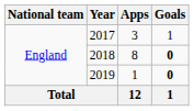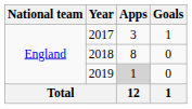2018 | Goals: bold -> normal
2019 | Apps: no background -> lightgrey background
2019 | Goals: bold -> normal
